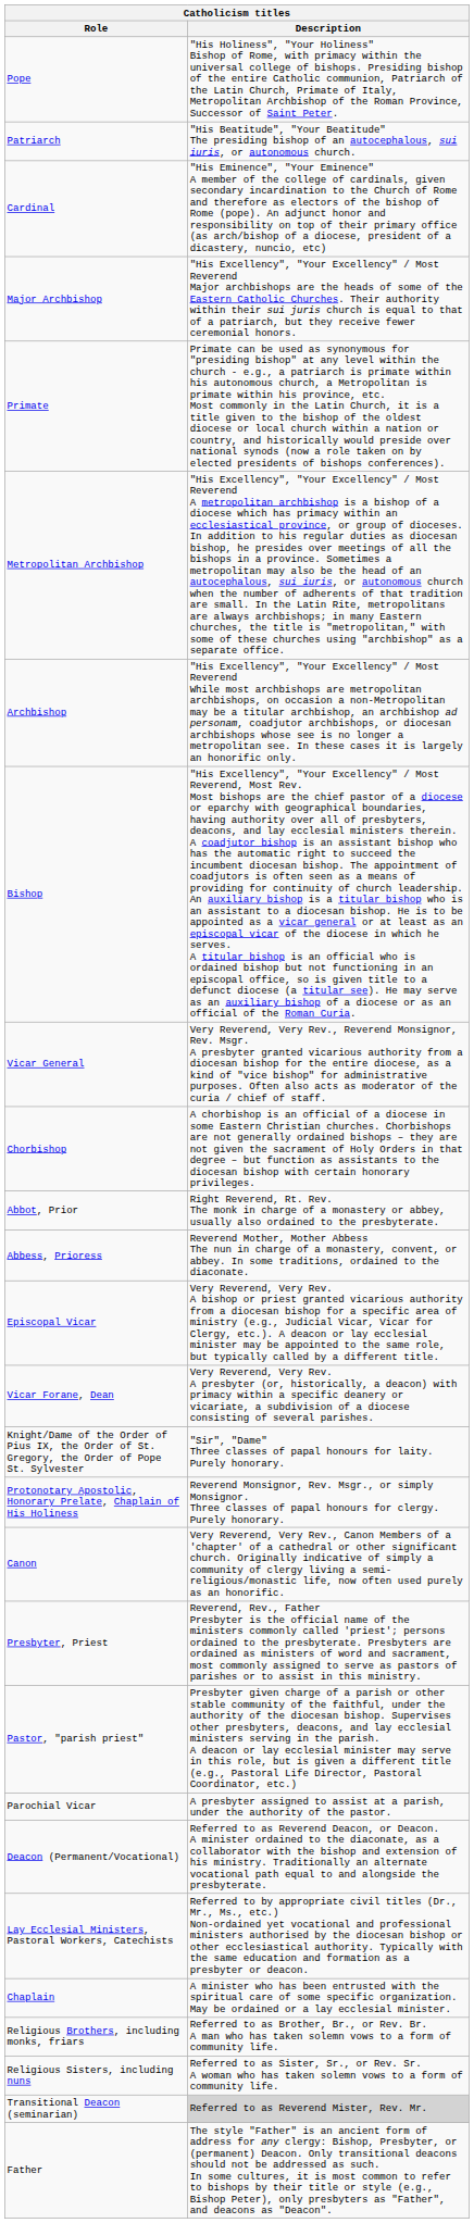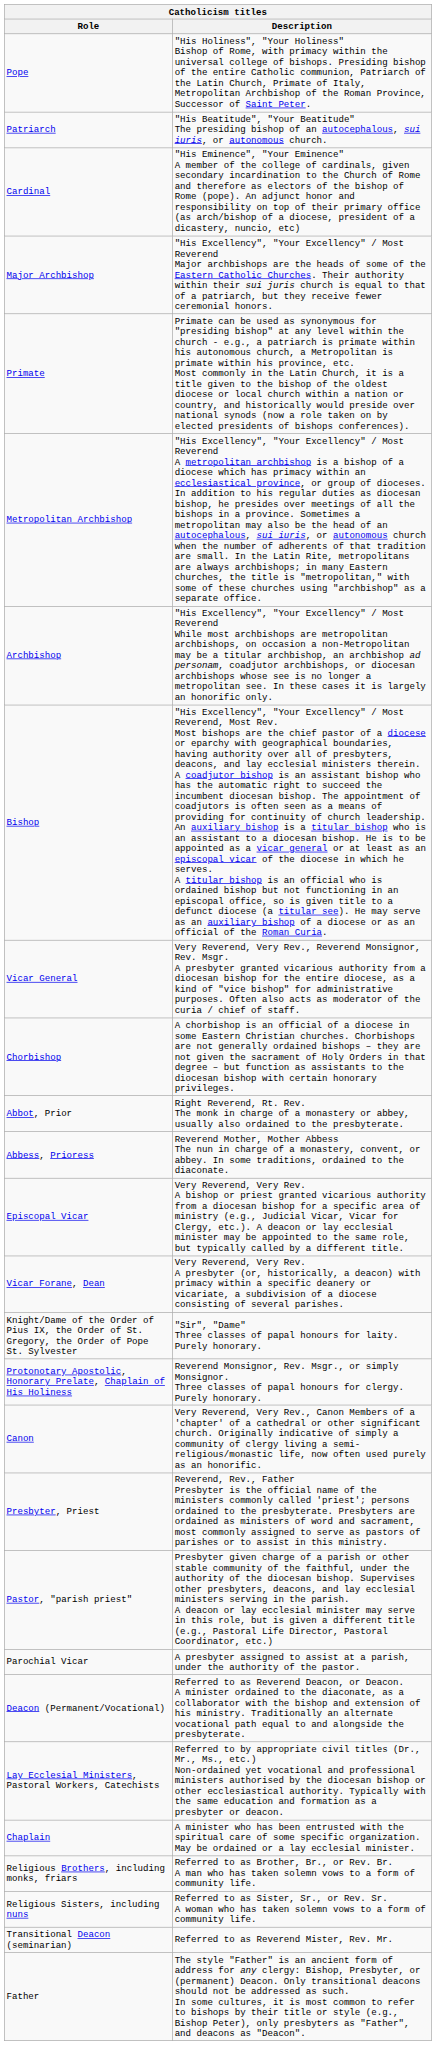Transitional Deacon (seminarian) | Description: lightgrey background -> no background
